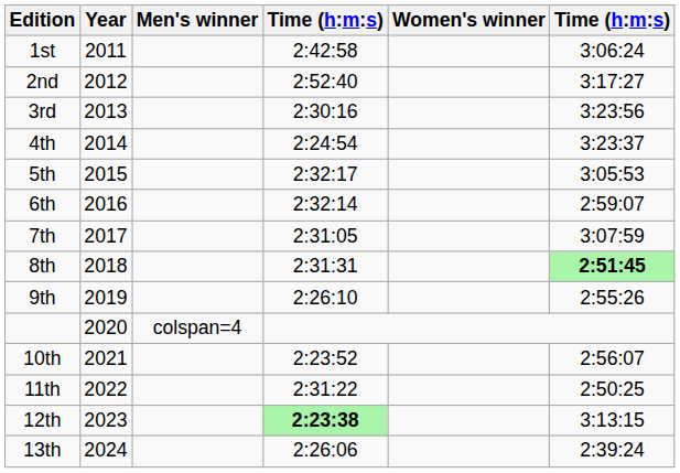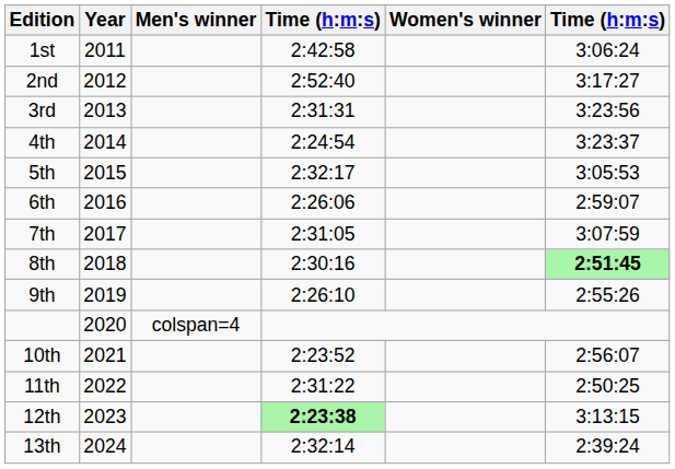3rd | column 4: 2:30:16 -> 2:31:31
6th | column 4: 2:32:14 -> 2:26:06
8th | column 4: 2:31:31 -> 2:30:16
13th | column 4: 2:26:06 -> 2:32:14
